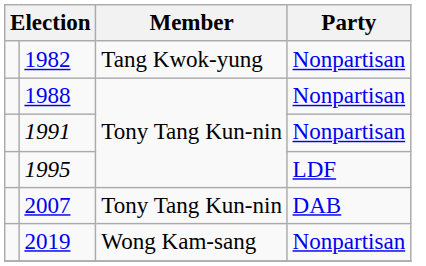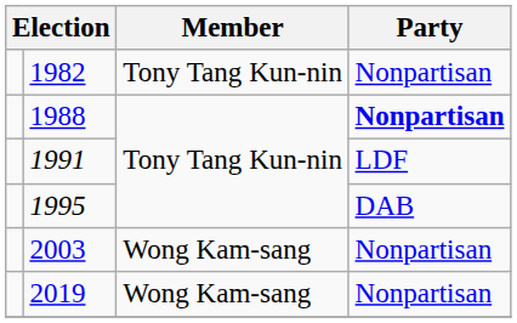1982 | Member: Tang Kwok-yung -> Tony Tang Kun-nin
1988 | Party: normal -> bold
1991 | Party: Nonpartisan -> LDF
1995 | Party: LDF -> DAB
+ row: 2003 | Wong Kam-sang | Nonpartisan
- row: 2007 | Tony Tang Kun-nin | DAB
